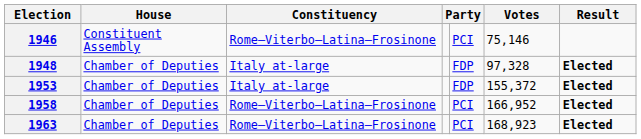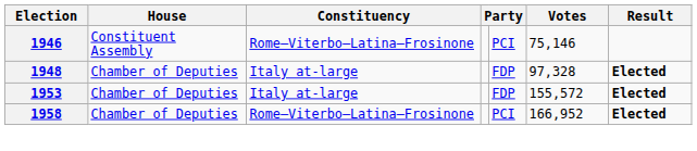1953 | Votes: 155,372 -> 155,572
- row: 1963 | Chamber of Deputies | Rome–Viterbo–Latina–Frosinone | PCI | 168,923 | Elected
